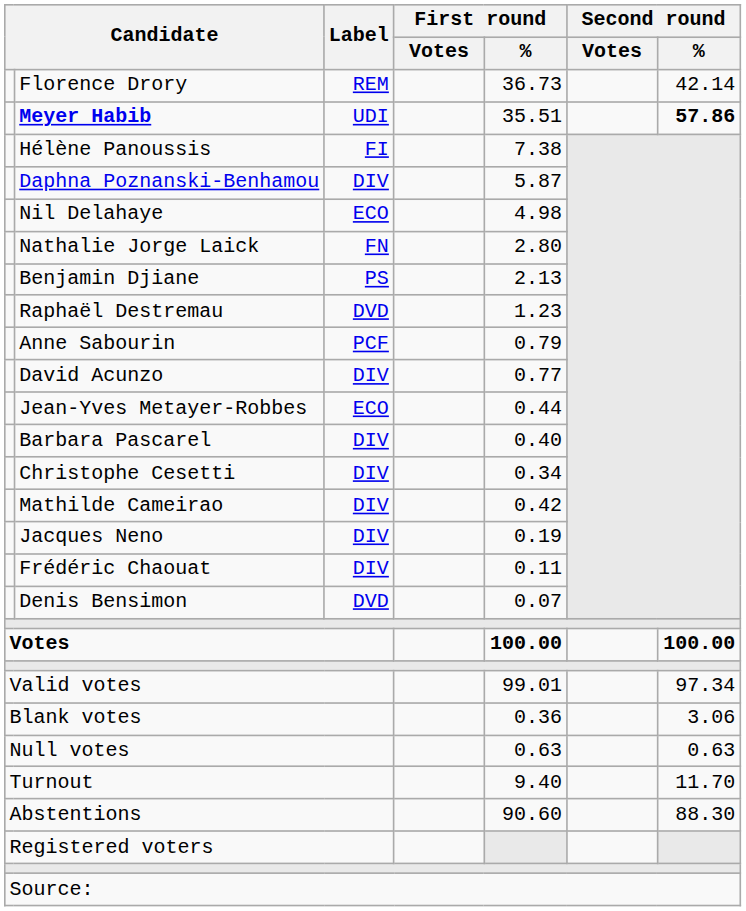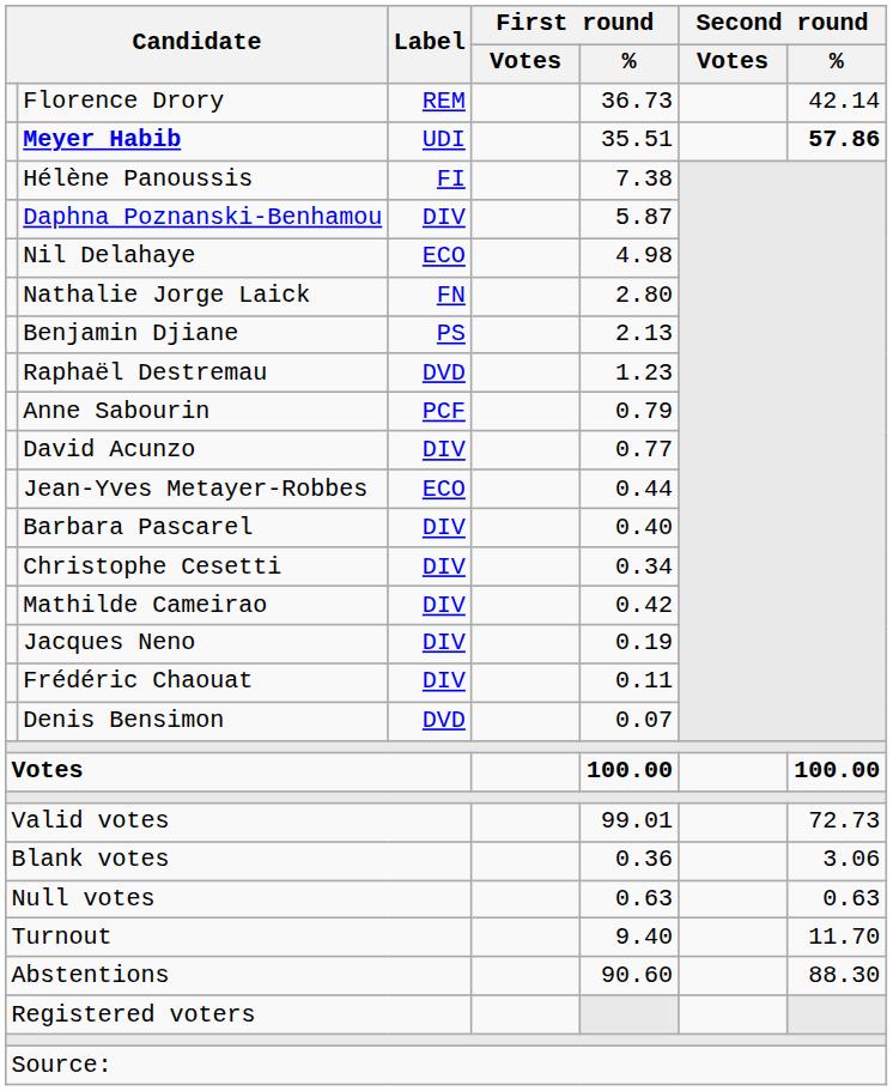Valid votes | Second round / %: 97.34 -> 72.73
